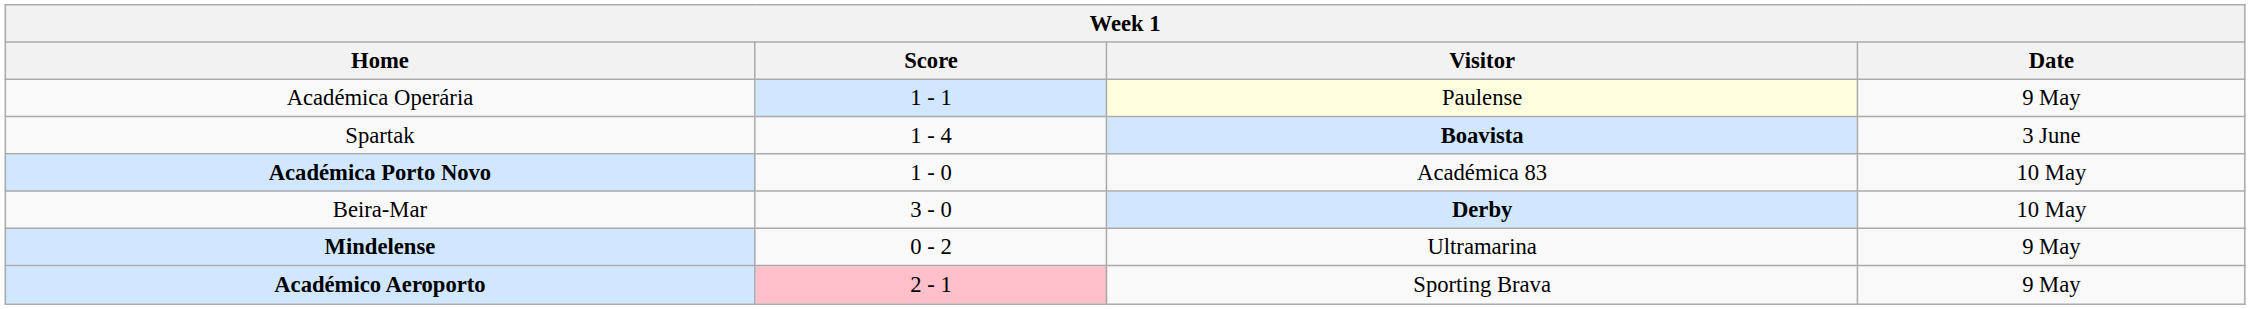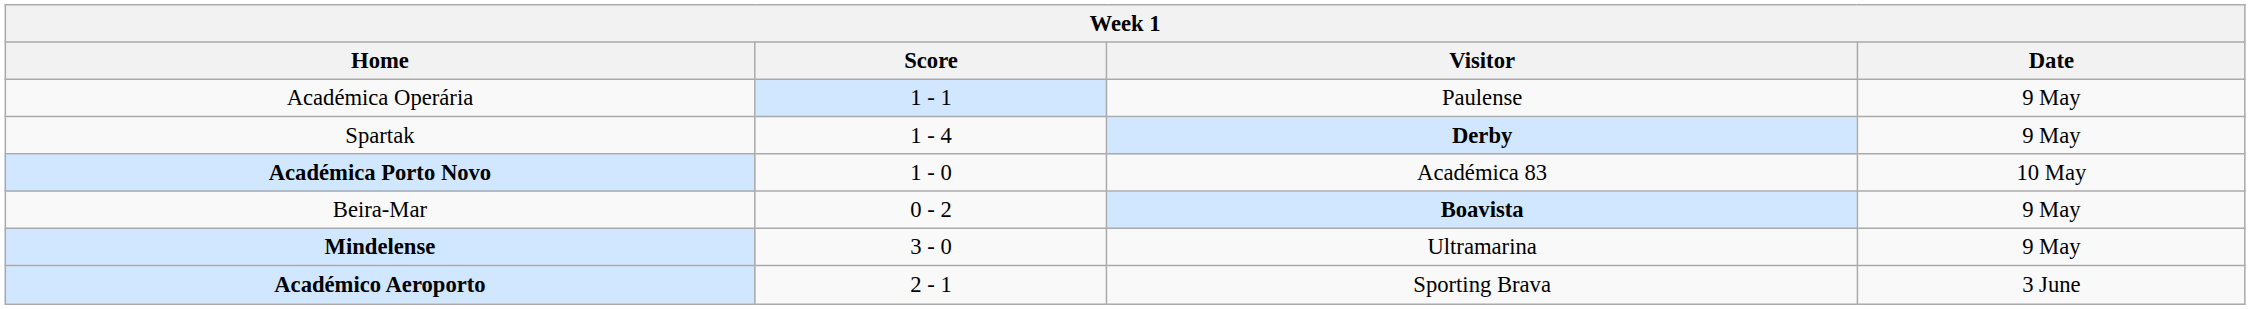Académica Operária | Visitor: lightyellow background -> no background
Spartak | Visitor: Boavista -> Derby
Spartak | Date: 3 June -> 9 May
Beira-Mar | Score: 3 - 0 -> 0 - 2
Beira-Mar | Visitor: Derby -> Boavista
Beira-Mar | Date: 10 May -> 9 May
Mindelense | Score: 0 - 2 -> 3 - 0
Académico Aeroporto | Score: pink background -> no background
Académico Aeroporto | Date: 9 May -> 3 June
